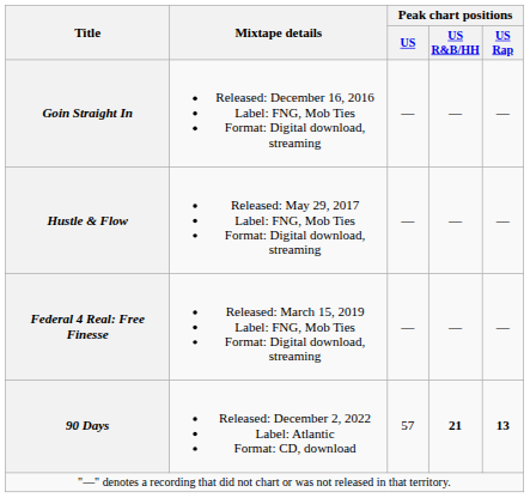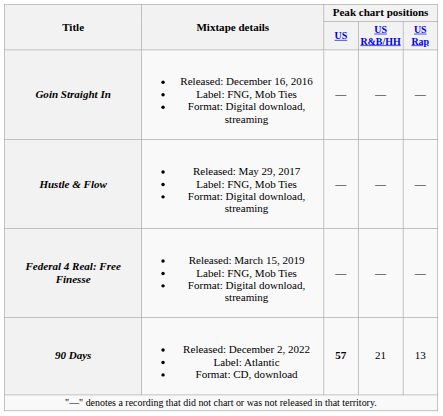90 Days | Peak chart positions / US: normal -> bold
90 Days | Peak chart positions / US R&B/HH: bold -> normal
90 Days | Peak chart positions / US Rap: bold -> normal
